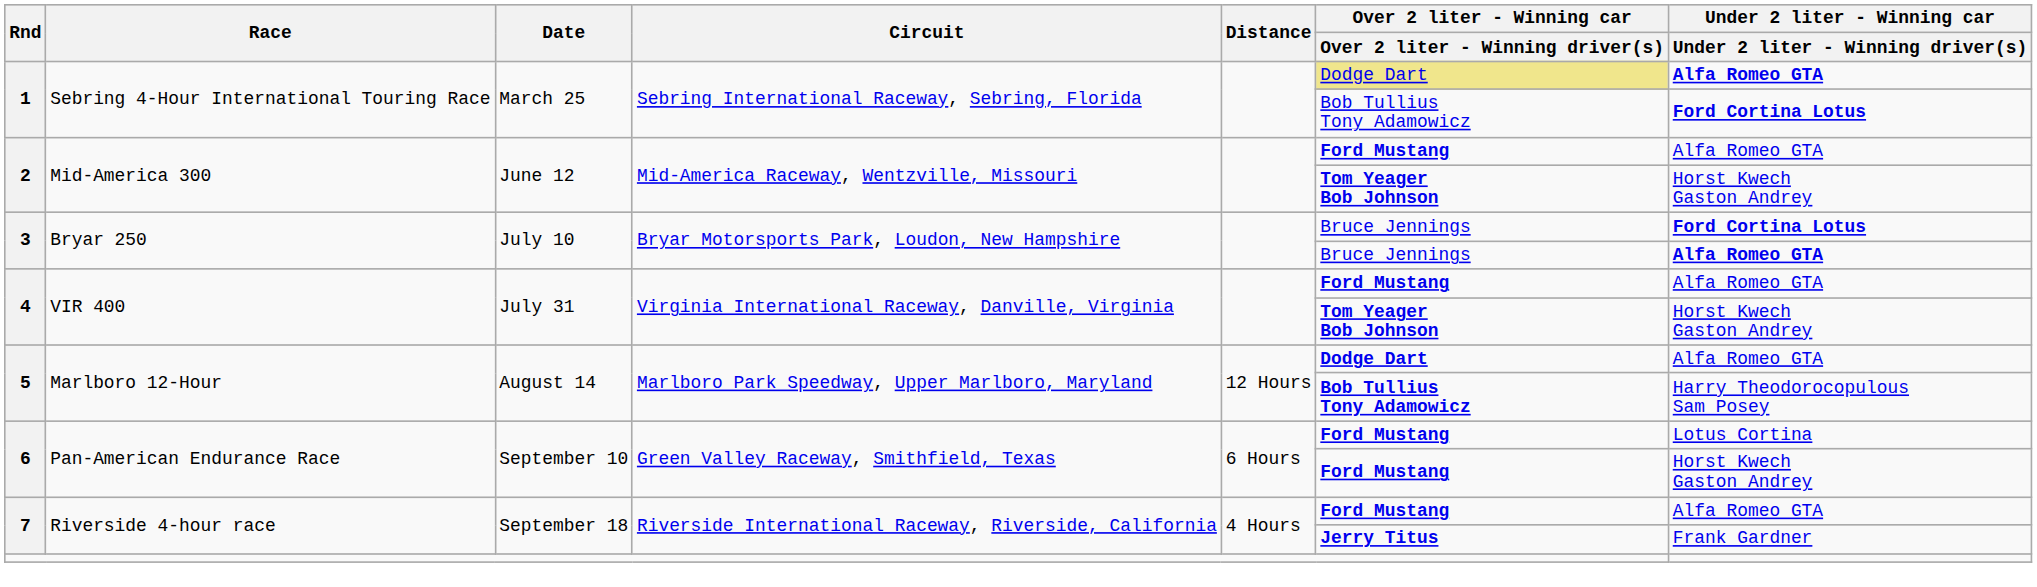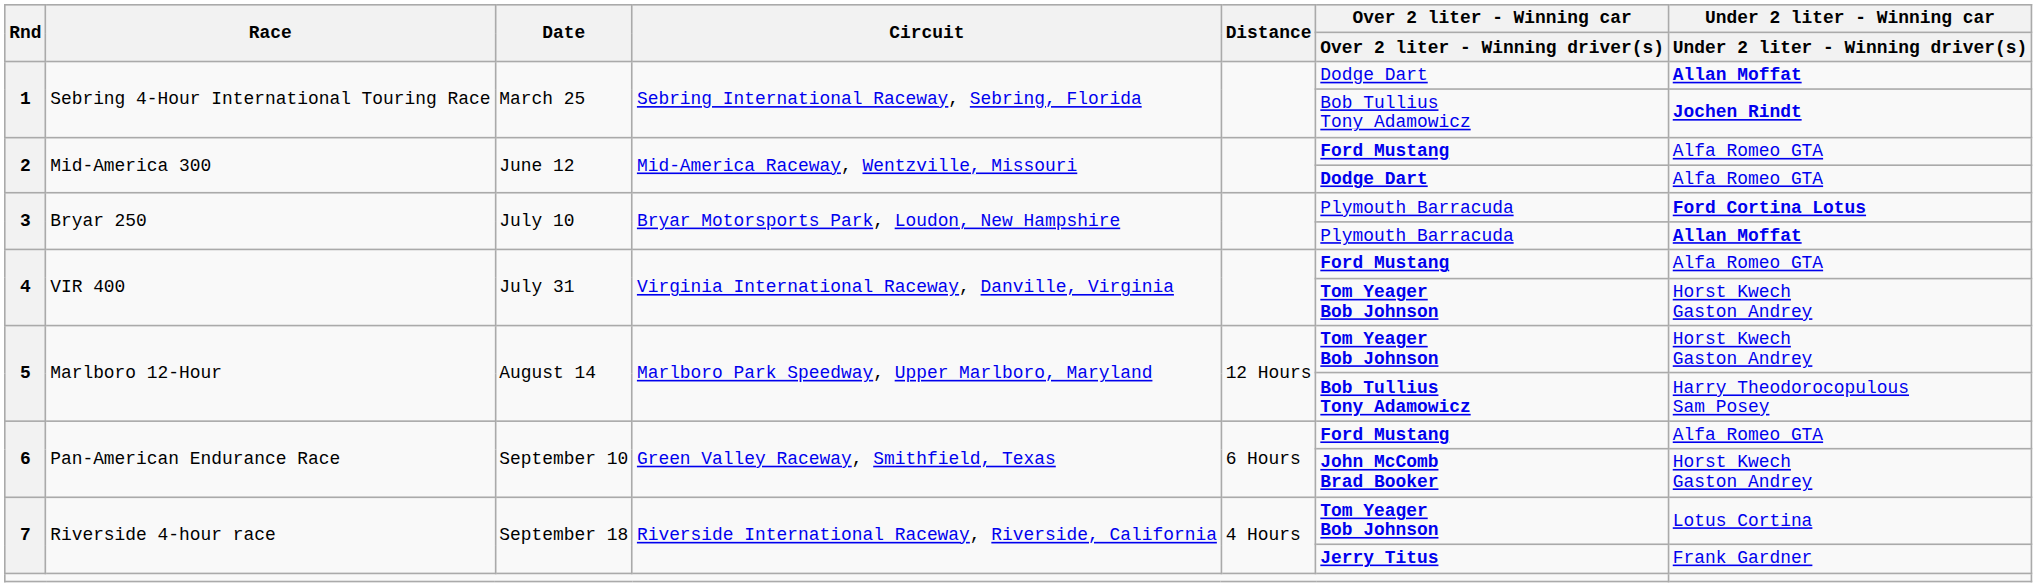row 3 | column 6: khaki background -> no background
row 3 | column 7: Alfa Romeo GTA -> Allan Moffat
row 4 | column 7: Ford Cortina Lotus -> Jochen Rindt
row 6 | column 6: Tom Yeager Bob Johnson -> Dodge Dart
row 6 | column 7: Horst Kwech Gaston Andrey -> Alfa Romeo GTA
row 7 | column 6: Bruce Jennings -> Plymouth Barracuda
row 8 | column 6: Bruce Jennings -> Plymouth Barracuda
row 8 | column 7: Alfa Romeo GTA -> Allan Moffat
row 11 | column 6: Dodge Dart -> Tom Yeager Bob Johnson
row 11 | column 7: Alfa Romeo GTA -> Horst Kwech Gaston Andrey
row 13 | column 7: Lotus Cortina -> Alfa Romeo GTA
row 14 | column 6: Ford Mustang -> John McComb Brad Booker
row 15 | column 6: Ford Mustang -> Tom Yeager Bob Johnson
row 15 | column 7: Alfa Romeo GTA -> Lotus Cortina
